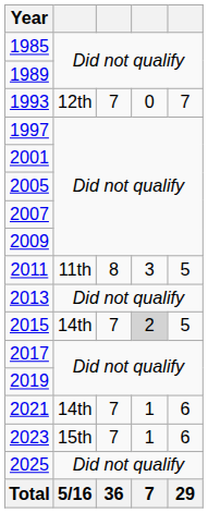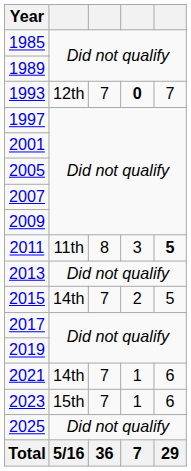1993 | column 4: normal -> bold
2011 | column 5: normal -> bold
2015 | column 4: lightgrey background -> no background
